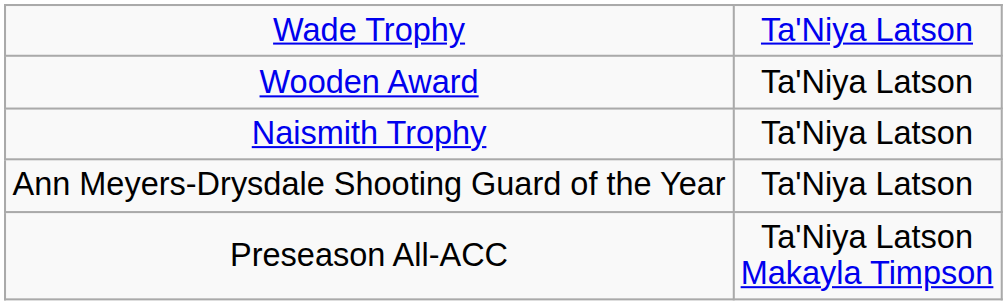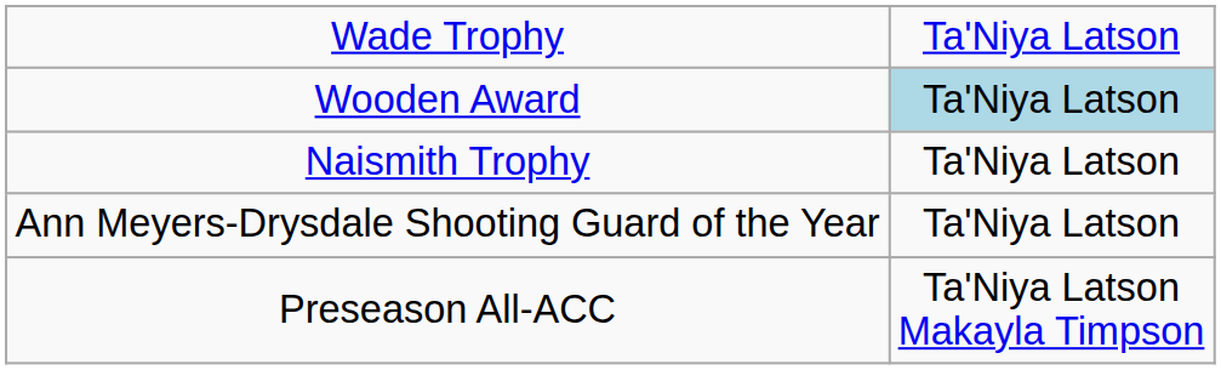Wooden Award | column 2: no background -> lightblue background
